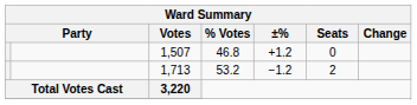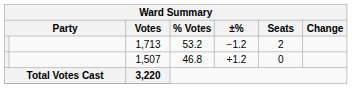rows swapped: 1,713 <-> 1,507
